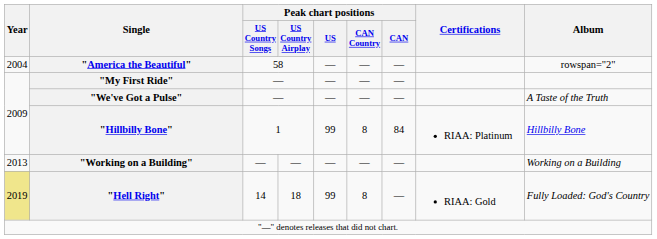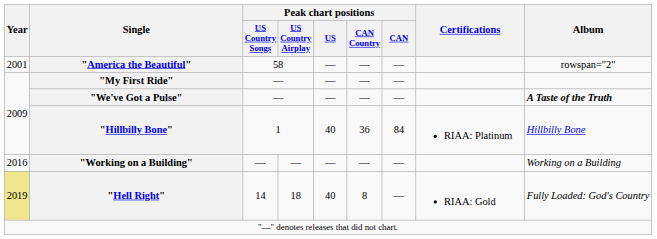"America the Beautiful" | Year: 2004 -> 2001
"We've Got a Pulse" | Album: normal -> bold
"Hillbilly Bone" | Peak chart positions / US: 99 -> 40
"Hillbilly Bone" | Peak chart positions / CAN Country: 8 -> 36
"Working on a Building" | Year: 2013 -> 2016
"Hell Right" | Peak chart positions / US: 99 -> 40
